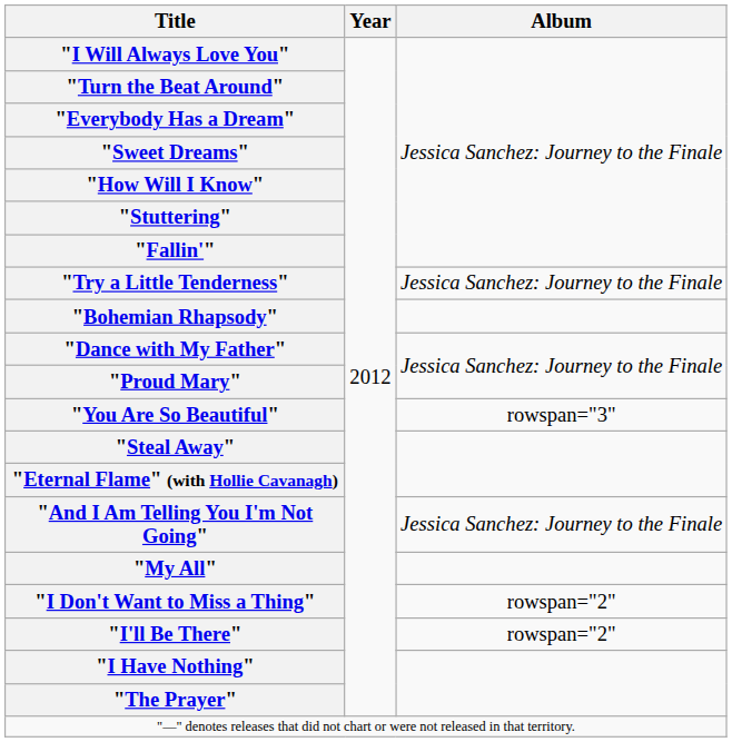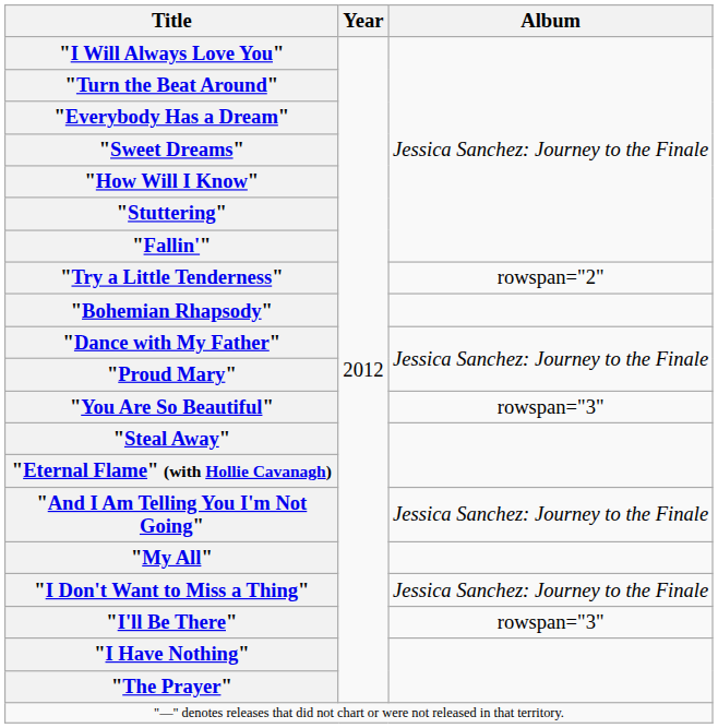"Try a Little Tenderness" | Album: Jessica Sanchez: Journey to the Finale -> rowspan="2"
"I Don't Want to Miss a Thing" | Album: rowspan="2" -> Jessica Sanchez: Journey to the Finale
"I'll Be There" | Album: rowspan="2" -> rowspan="3"
